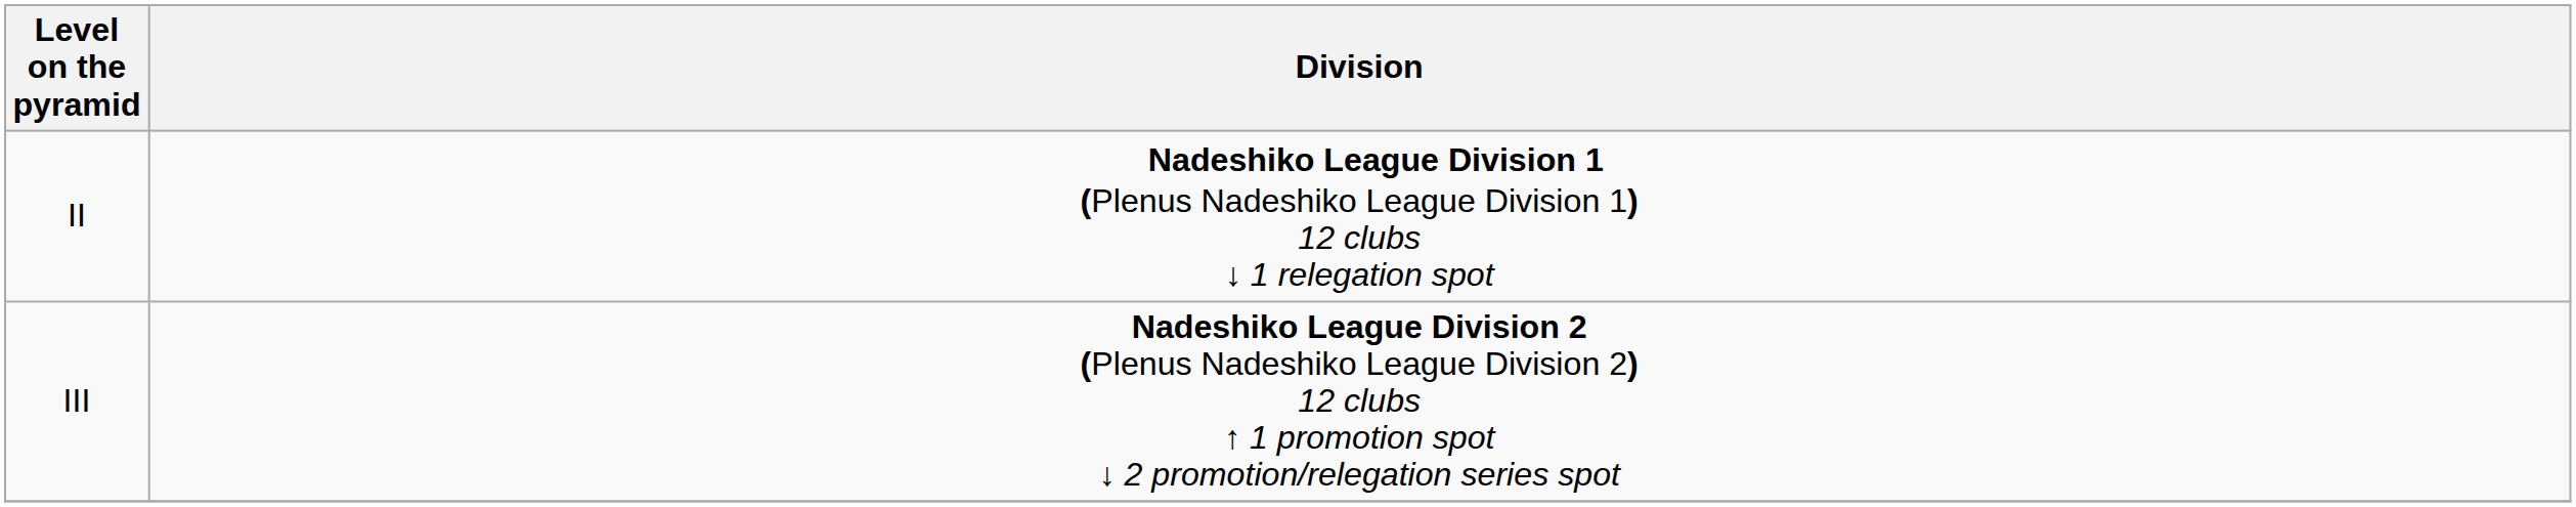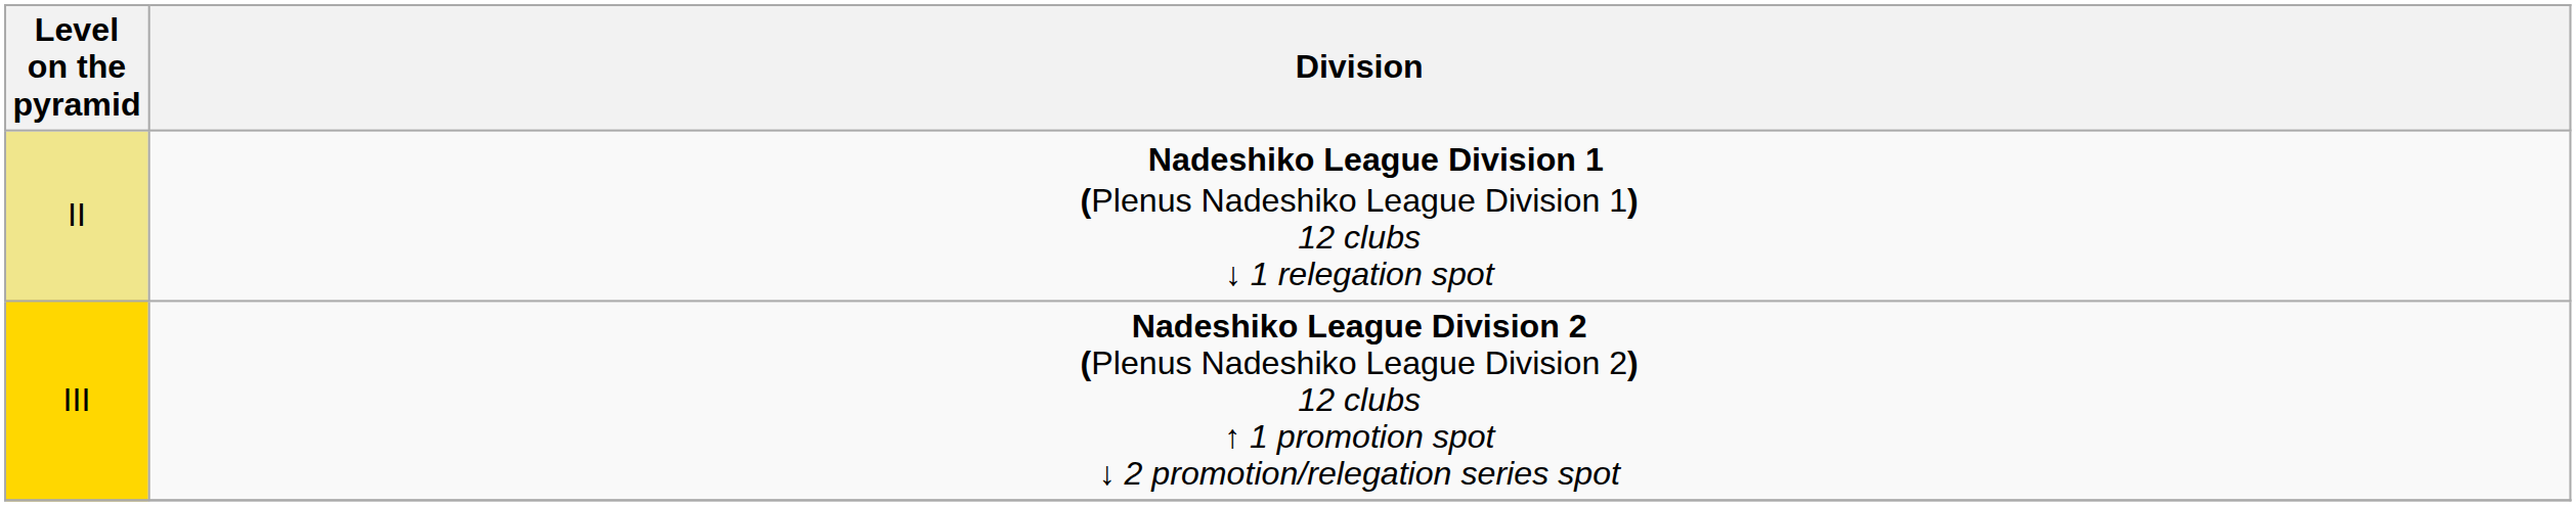II | Level on the pyramid: no background -> khaki background
III | Level on the pyramid: no background -> gold background
